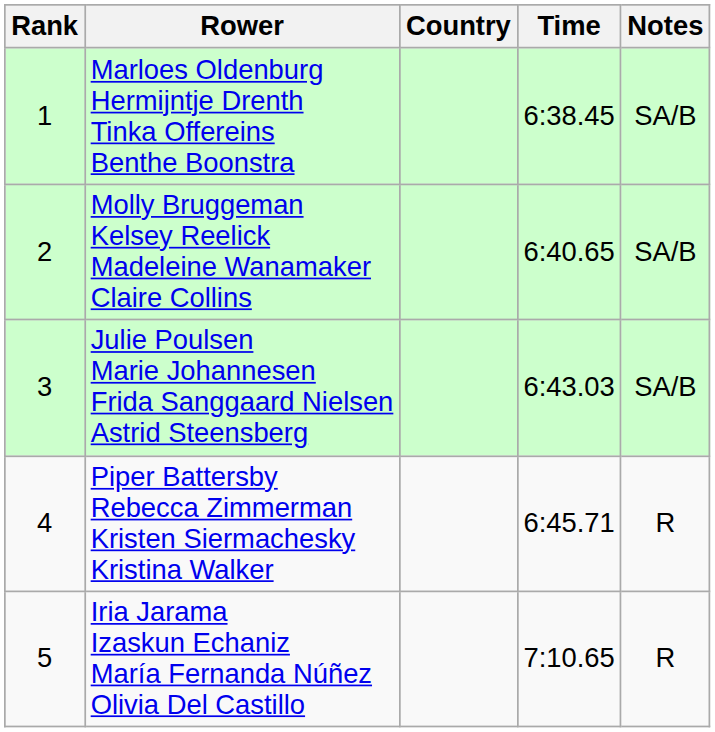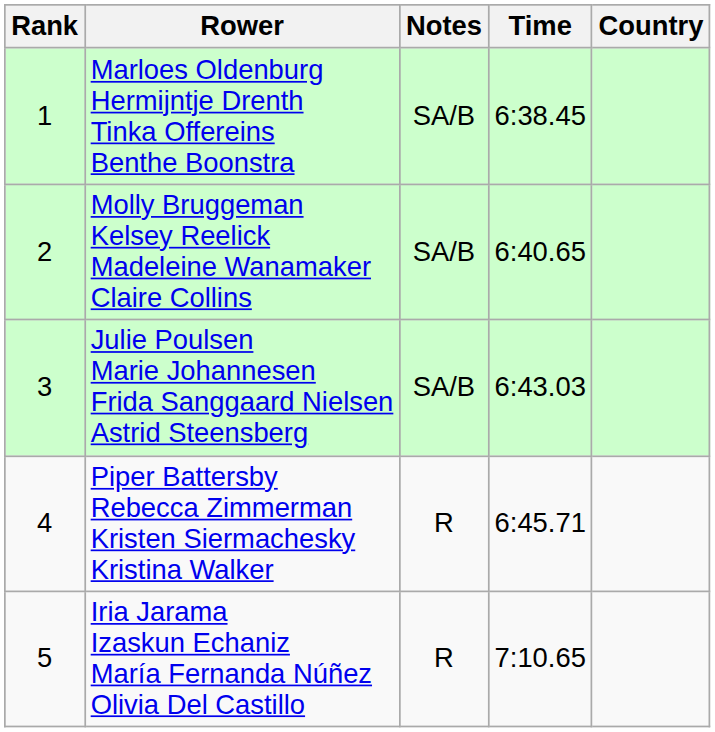columns swapped: Country <-> Notes
